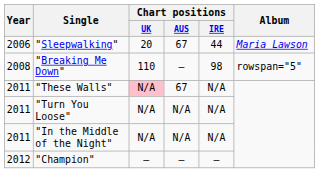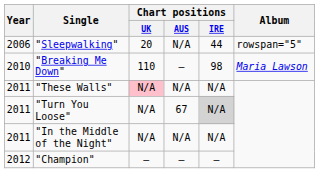"Sleepwalking" | Chart positions / AUS: 67 -> N/A
"Sleepwalking" | Album: Maria Lawson -> rowspan="5"
"Breaking Me Down" | Year: 2008 -> 2010
"Breaking Me Down" | Album: rowspan="5" -> Maria Lawson
"These Walls" | Chart positions / AUS: 67 -> N/A
"Turn You Loose" | Chart positions / AUS: N/A -> 67
"Turn You Loose" | Chart positions / IRE: no background -> lightgrey background
